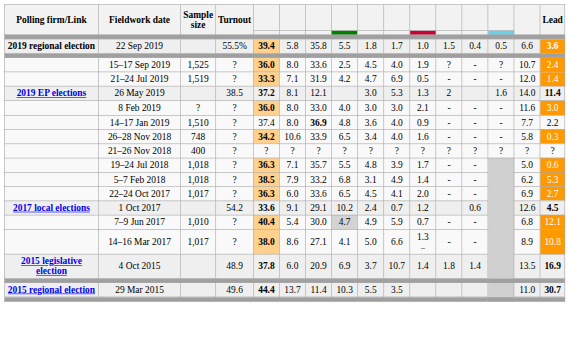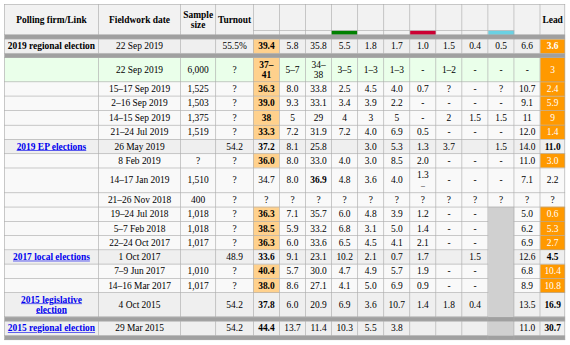+ row: 22 Sep 2019 | 6,000 | ? | 37–41 | 5–7 | 34–38 | 3–5 | 1–3 | 1–3 | - | 1–2 | - | - | - | 3
15–17 Sep 2019 | column 5: 36.0 -> 36.3
15–17 Sep 2019 | column 7: 33.6 -> 33.8
15–17 Sep 2019 | column 11: 1.9 -> 0.7
+ row: 2–16 Sep 2019 | 1,503 | ? | 39.0 | 9.3 | 33.1 | 3.4 | 3.9 | 2.2 | - | - | - | - | 9.1 | 5.9
+ row: 14–15 Sep 2019 | 1,375 | ? | 38 | 5 | 29 | 4 | 3 | 5 | - | 2 | 1.5 | 1.5 | 11 | 9
21–24 Jul 2019 | column 6: 7.1 -> 7.2
21–24 Jul 2019 | column 8: 4.2 -> 7.2
21–24 Jul 2019 | column 9: 4.7 -> 4.0
26 May 2019 | Turnout: 38.5 -> 54.2
26 May 2019 | column 7: 12.1 -> 25.8
26 May 2019 | column 12: 2 -> 3.7
26 May 2019 | column 14: 1.6 -> 1.5
26 May 2019 | Lead: 11.4 -> 11.0
8 Feb 2019 | column 10: 3.0 -> 8.5
8 Feb 2019 | column 11: 2.1 -> 2.0
8 Feb 2019 | column 15: 11.6 -> 11.0
14–17 Jan 2019 | column 5: 37.4 -> 34.7
14–17 Jan 2019 | column 11: 0.9 -> 1.3 –
14–17 Jan 2019 | column 15: 7.7 -> 7.1
- row: 26–28 Nov 2018 | 748 | ? | 34.2 | 10.6 | 33.9 | 6.5 | 3.4 | 4.0 | 1.6 | - | - | - | 5.8 | 0.3
19–24 Jul 2018 | column 8: 5.5 -> 6.0
19–24 Jul 2018 | column 11: 1.7 -> 1.2
5–7 Feb 2018 | column 6: 7.9 -> 5.9
5–7 Feb 2018 | column 10: 4.9 -> 5.0
22–24 Oct 2017 | column 11: 2.0 -> 2.1
1 Oct 2017 | Turnout: 54.2 -> 48.9
1 Oct 2017 | column 7: 29.1 -> 23.1
1 Oct 2017 | column 9: 2.4 -> 2.1
1 Oct 2017 | column 11: 1.2 -> 1.7
1 Oct 2017 | column 13: 0.6 -> 1.5
7–9 Jun 2017 | column 6: 5.4 -> 5.7
7–9 Jun 2017 | column 8: lightgrey background -> no background
7–9 Jun 2017 | column 10: 5.9 -> 5.7
7–9 Jun 2017 | column 11: 0.7 -> 1.9
7–9 Jun 2017 | Lead: 12.1 -> 10.4
14–16 Mar 2017 | column 10: 6.6 -> 6.9
14–16 Mar 2017 | column 11: 1.3 – -> 0.9
4 Oct 2015 | Turnout: 48.9 -> 54.2
4 Oct 2015 | column 9: 3.7 -> 3.6
4 Oct 2015 | column 13: 1.4 -> 0.4
29 Mar 2015 | Turnout: 49.6 -> 54.2
29 Mar 2015 | column 10: 3.5 -> 3.8
